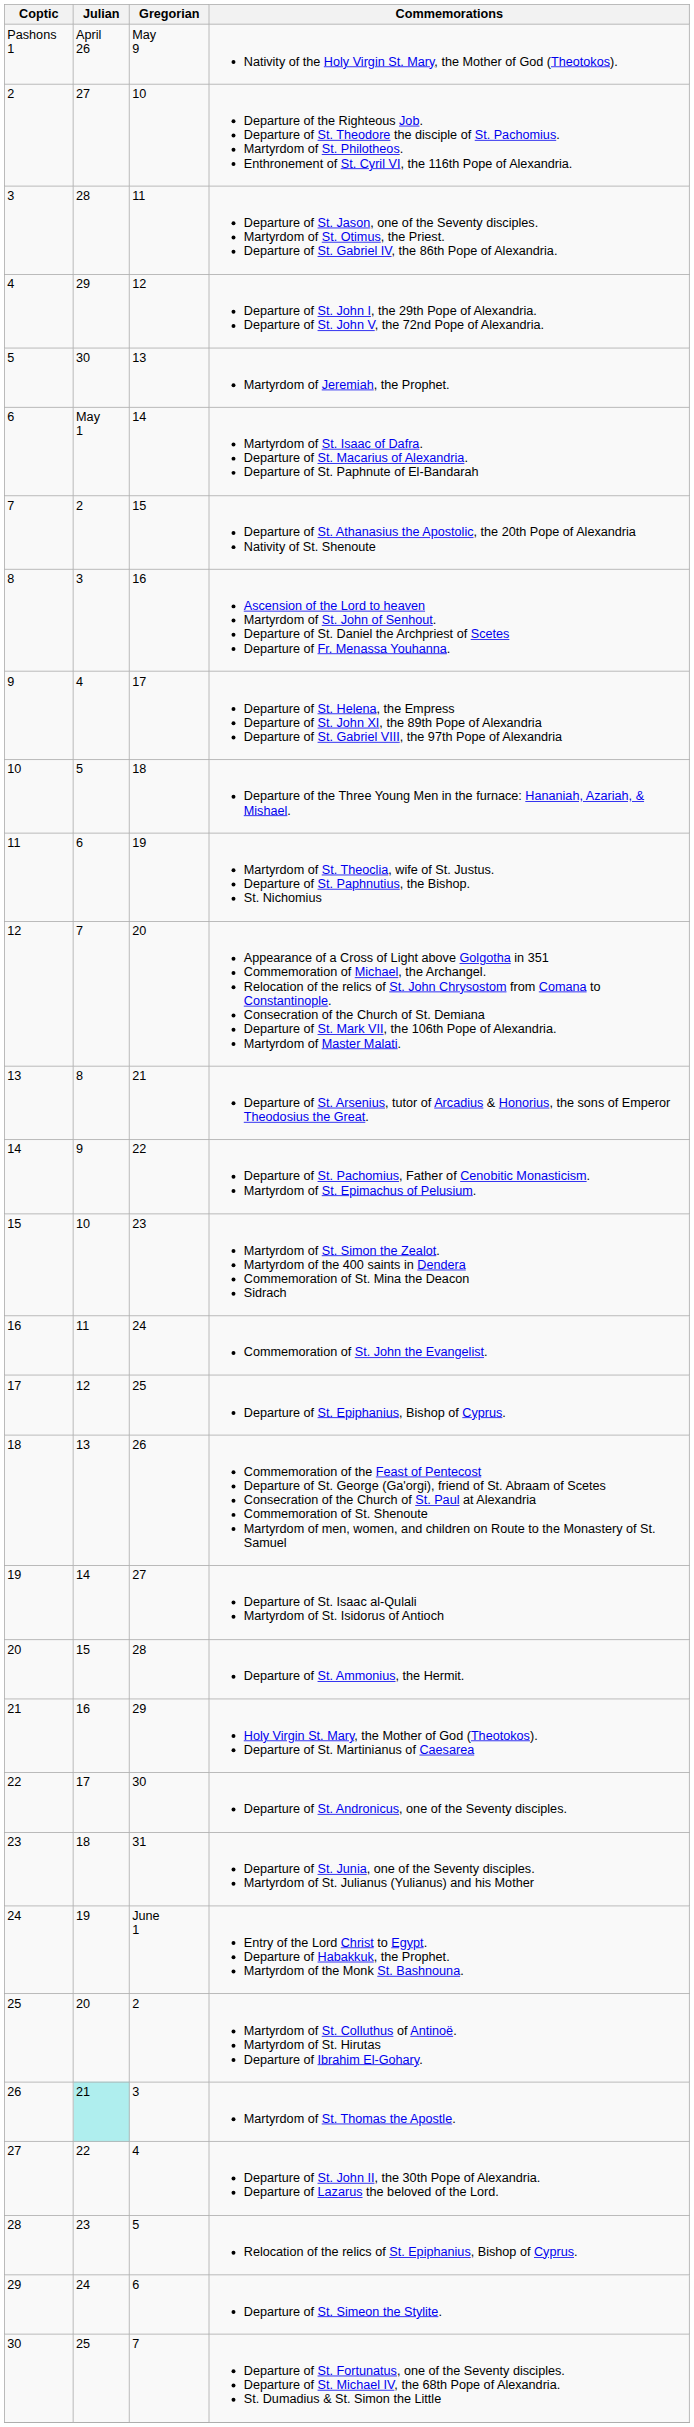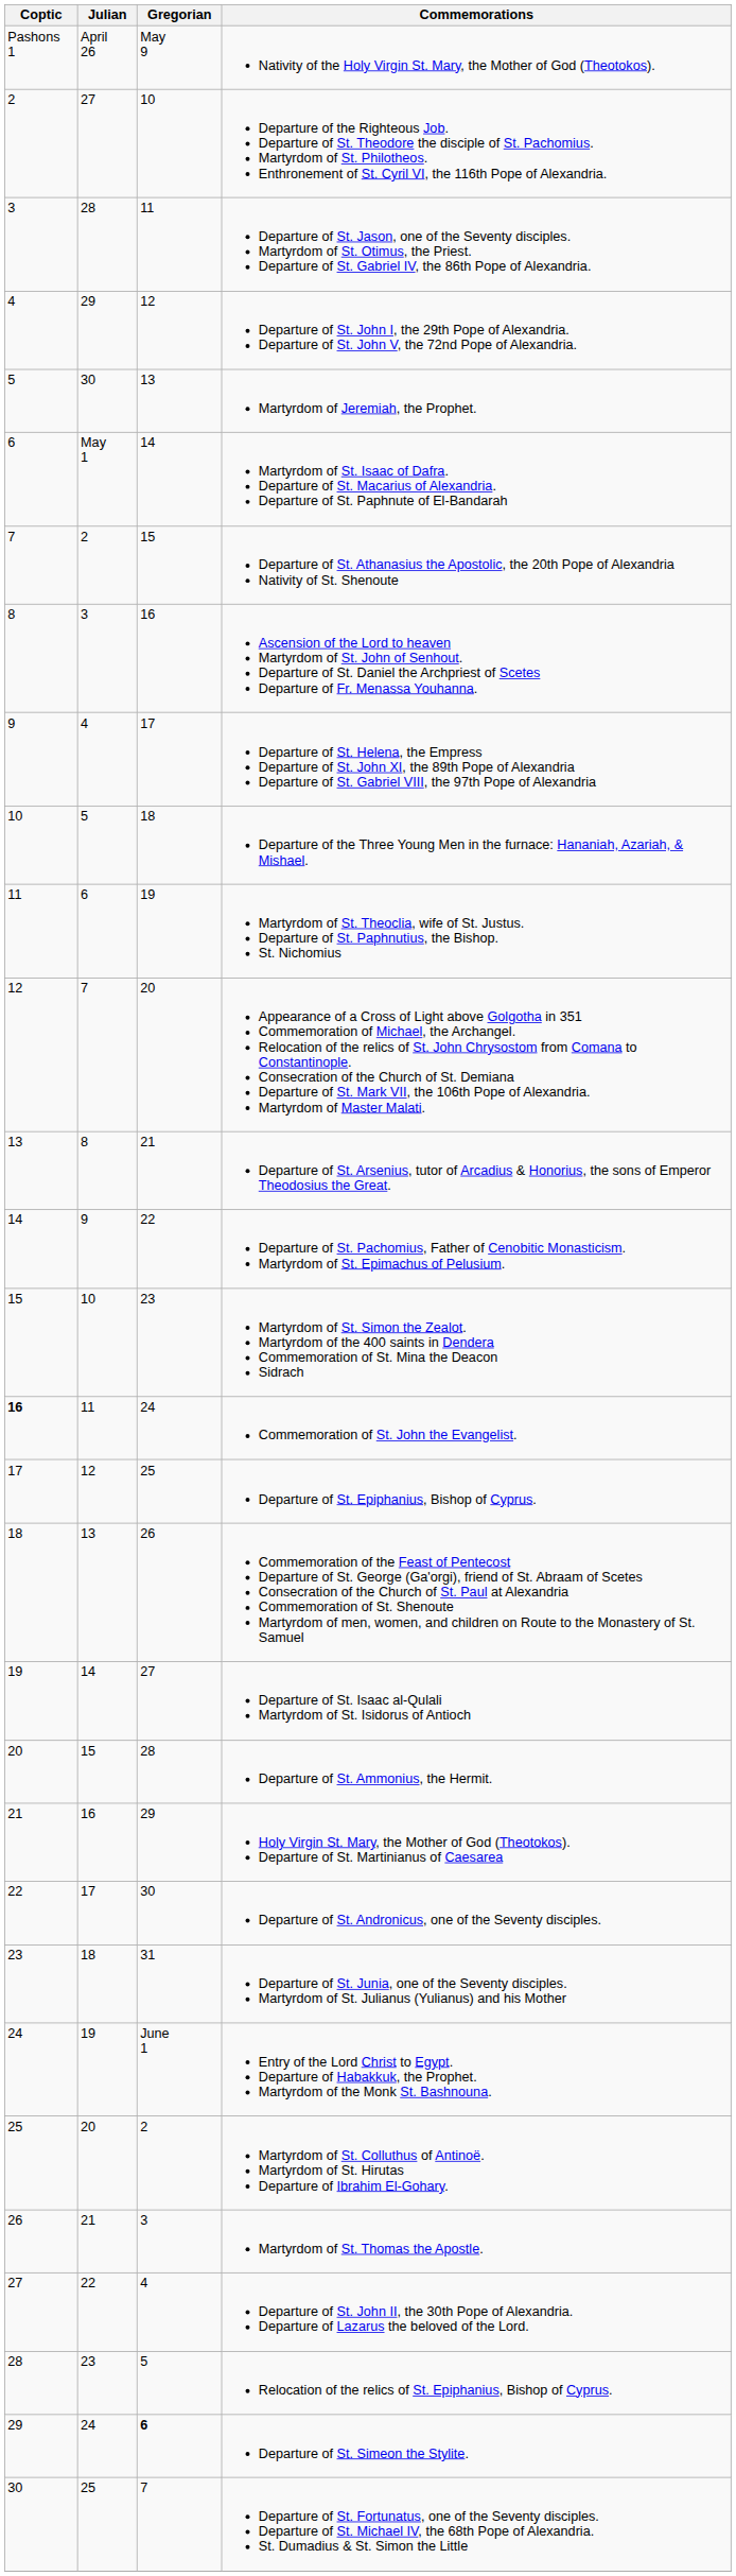Commemoration of St. John the Evangelist. | Coptic: normal -> bold
Martyrdom of St. Thomas the Apostle. | Julian: paleturquoise background -> no background
Departure of St. Simeon the Stylite. | Gregorian: normal -> bold
